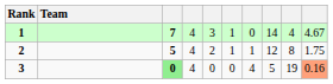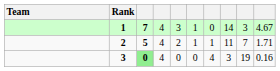columns swapped: Rank <-> Team
row 2 | column 9: 4 -> 3
row 3 | column 8: 12 -> 11
row 3 | column 9: 8 -> 7
row 3 | column 10: 1.75 -> 1.71
row 4 | column 8: 5 -> 3
row 4 | column 10: lightsalmon background -> no background
